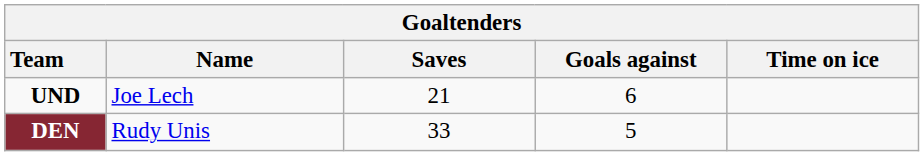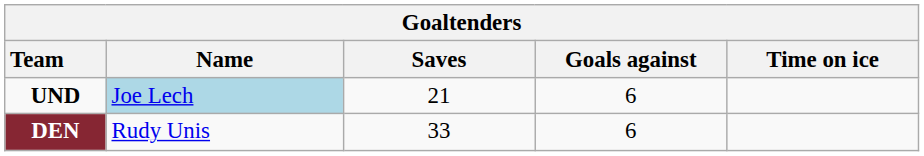UND | Name: no background -> lightblue background
DEN | Goals against: 5 -> 6
